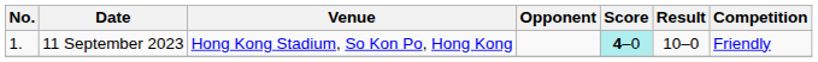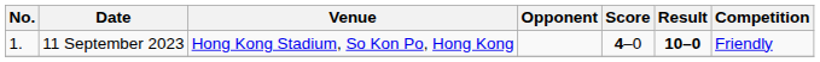11 September 2023 | Score: paleturquoise background -> no background
11 September 2023 | Result: normal -> bold
